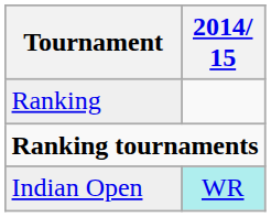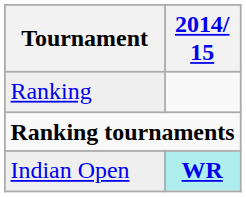Indian Open | 2014/ 15: normal -> bold
